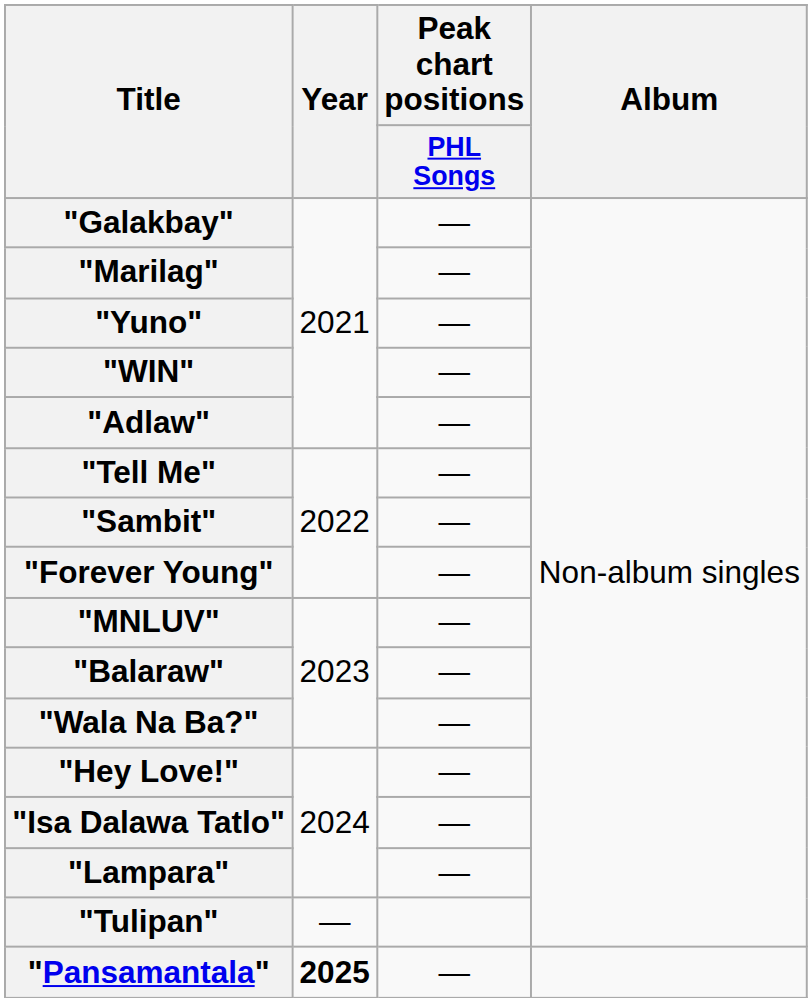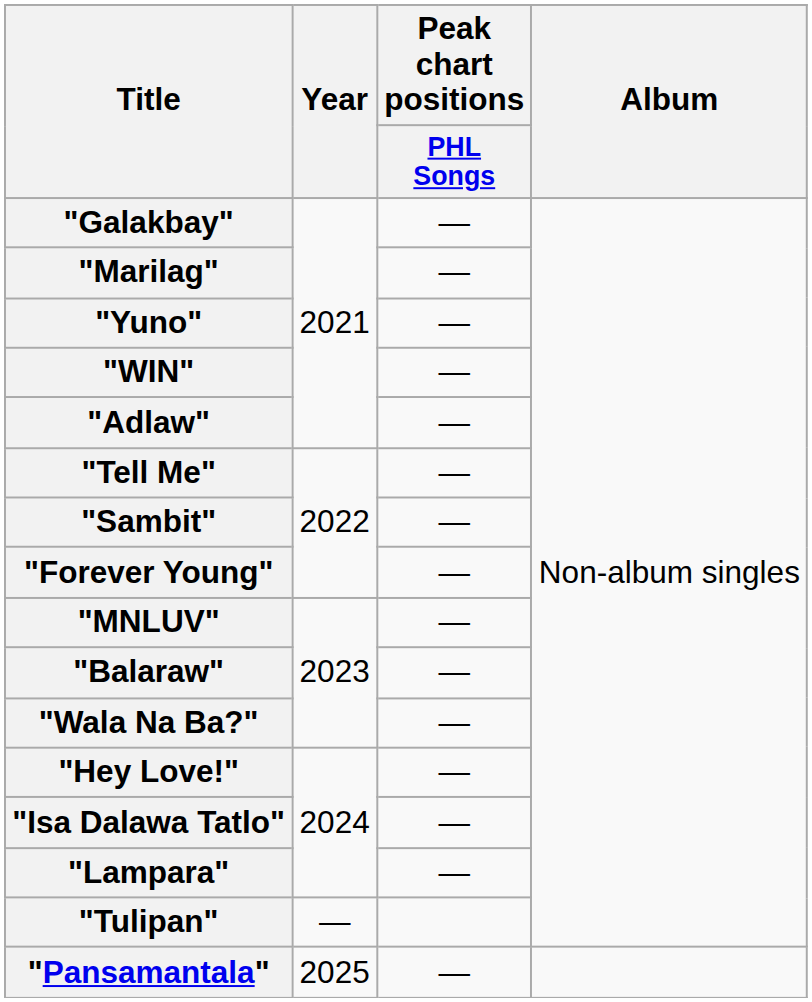"Pansamantala" | Year: bold -> normal
